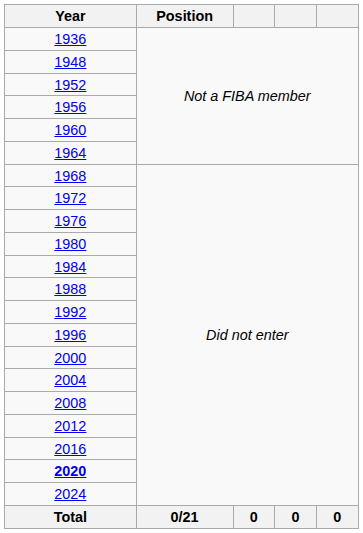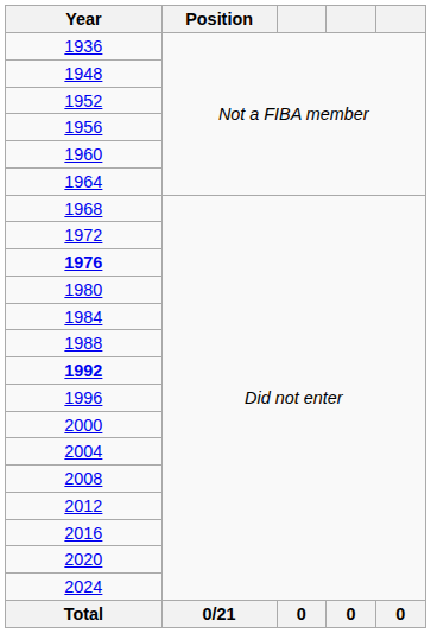1976 | Year: normal -> bold
1992 | Year: normal -> bold
2020 | Year: bold -> normal
